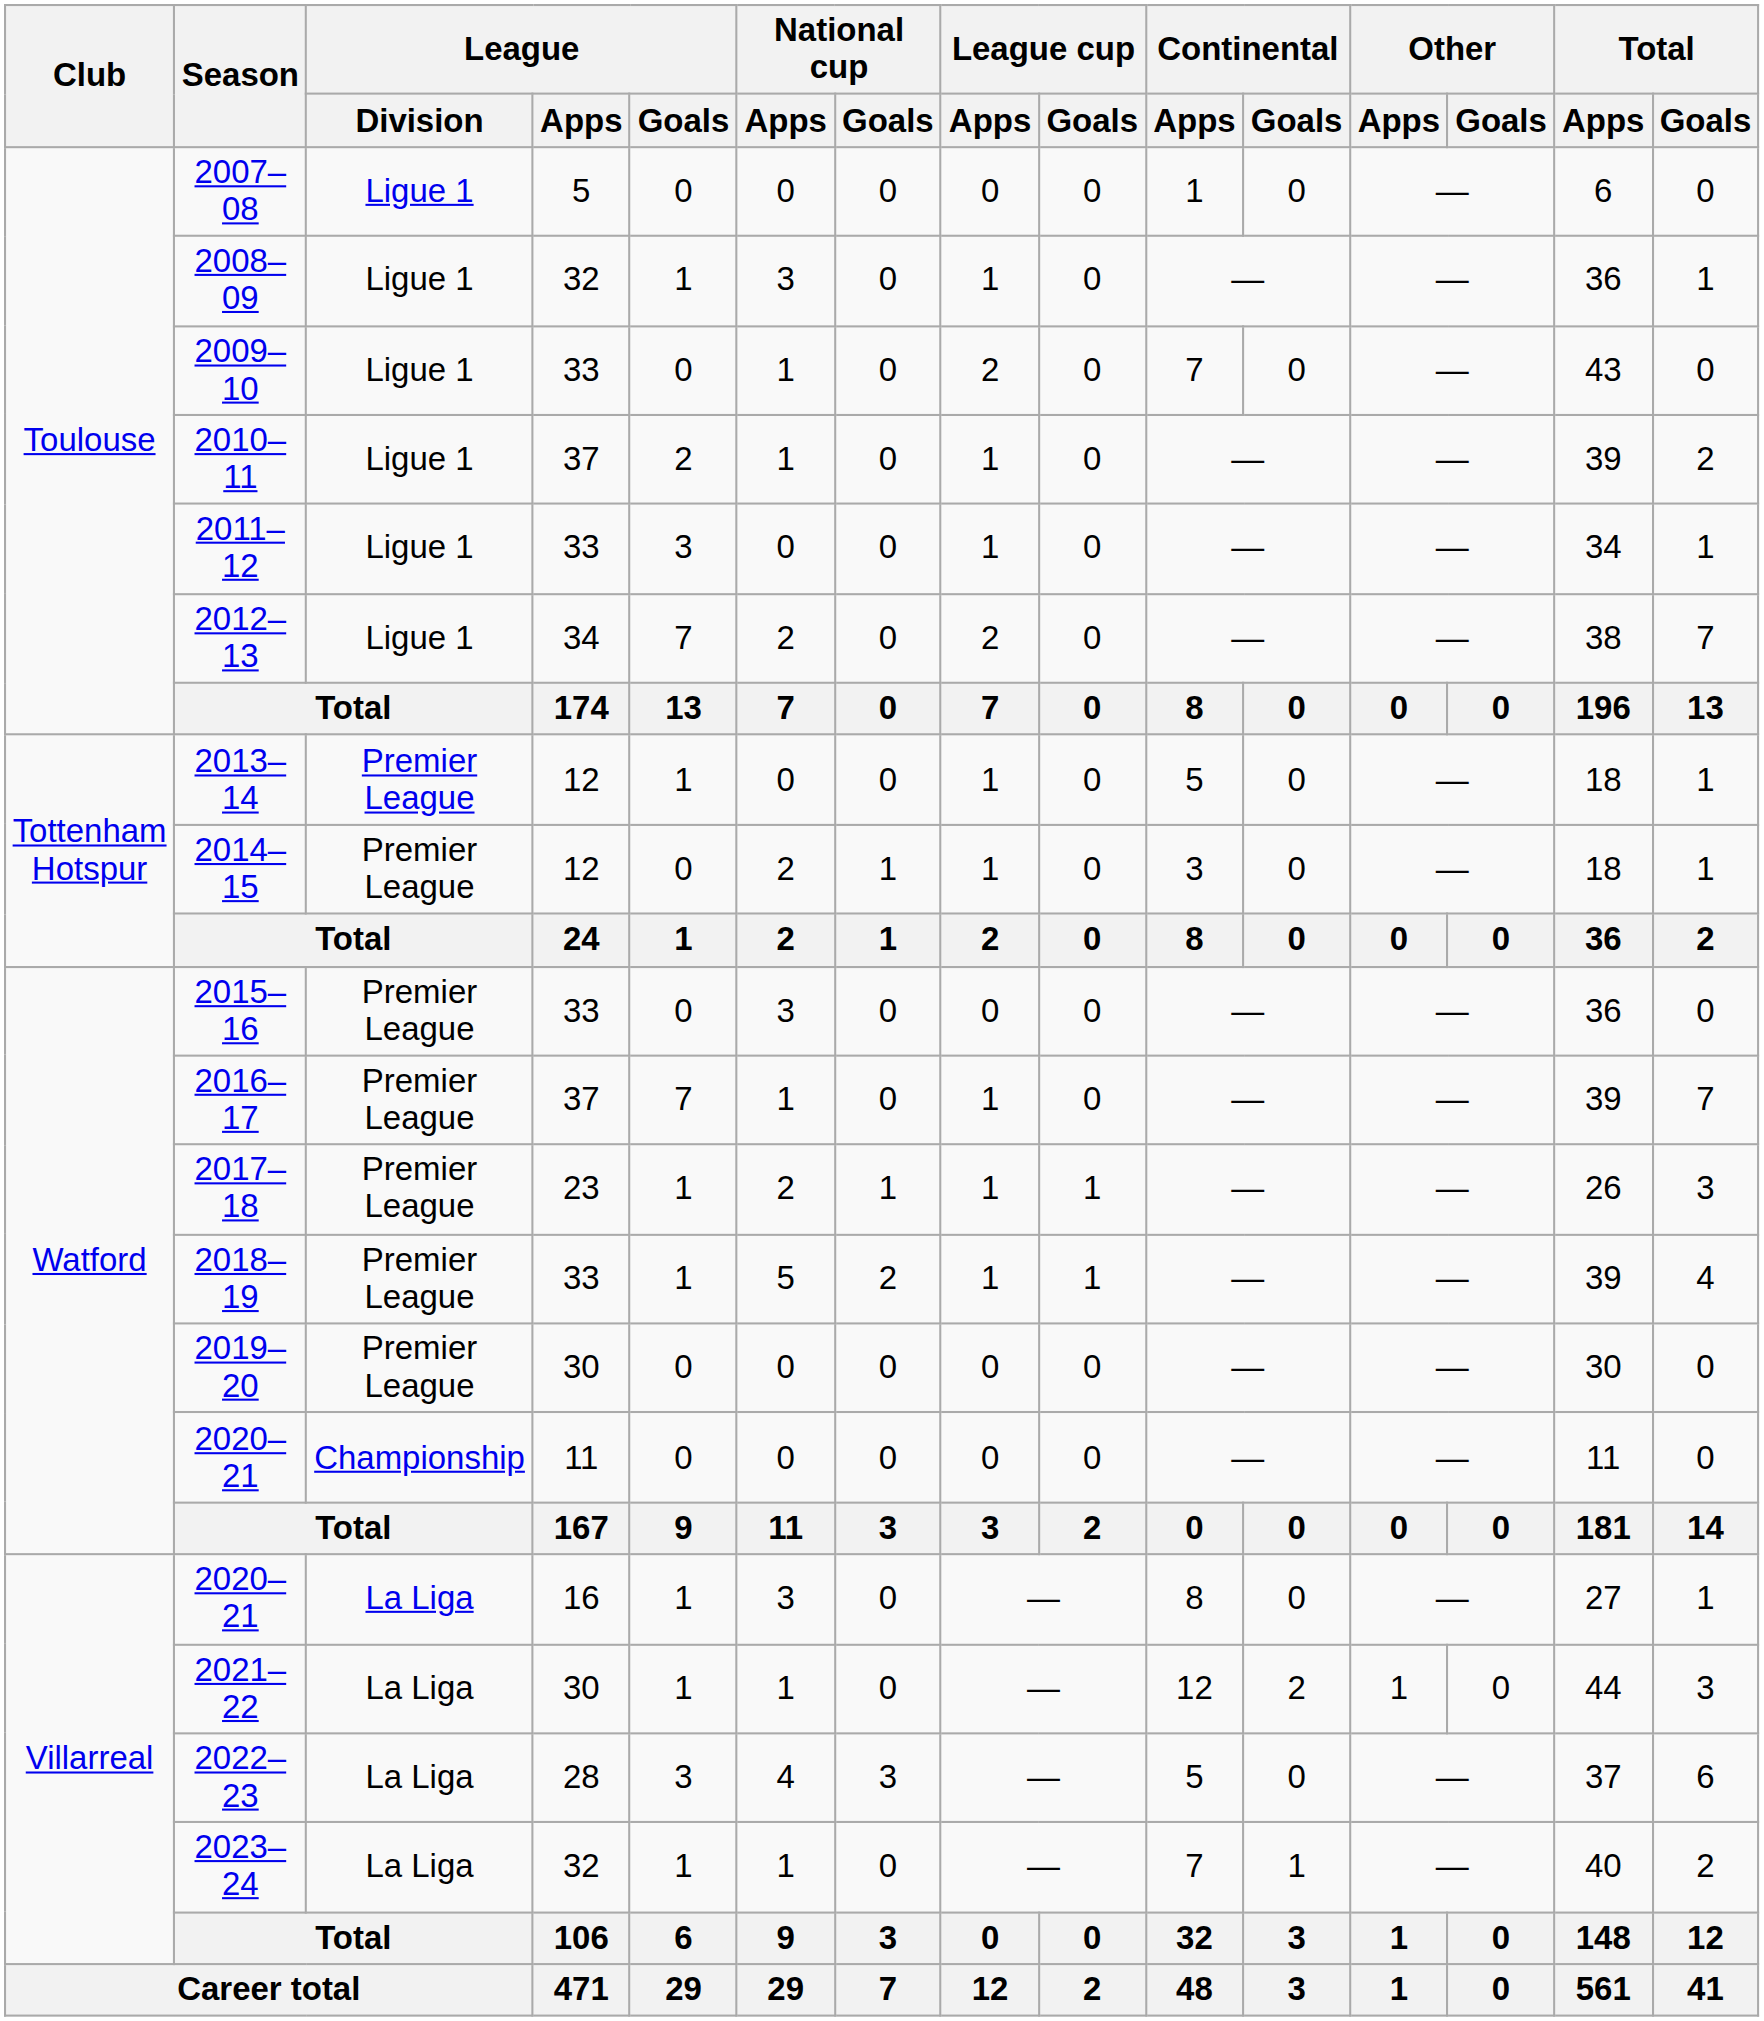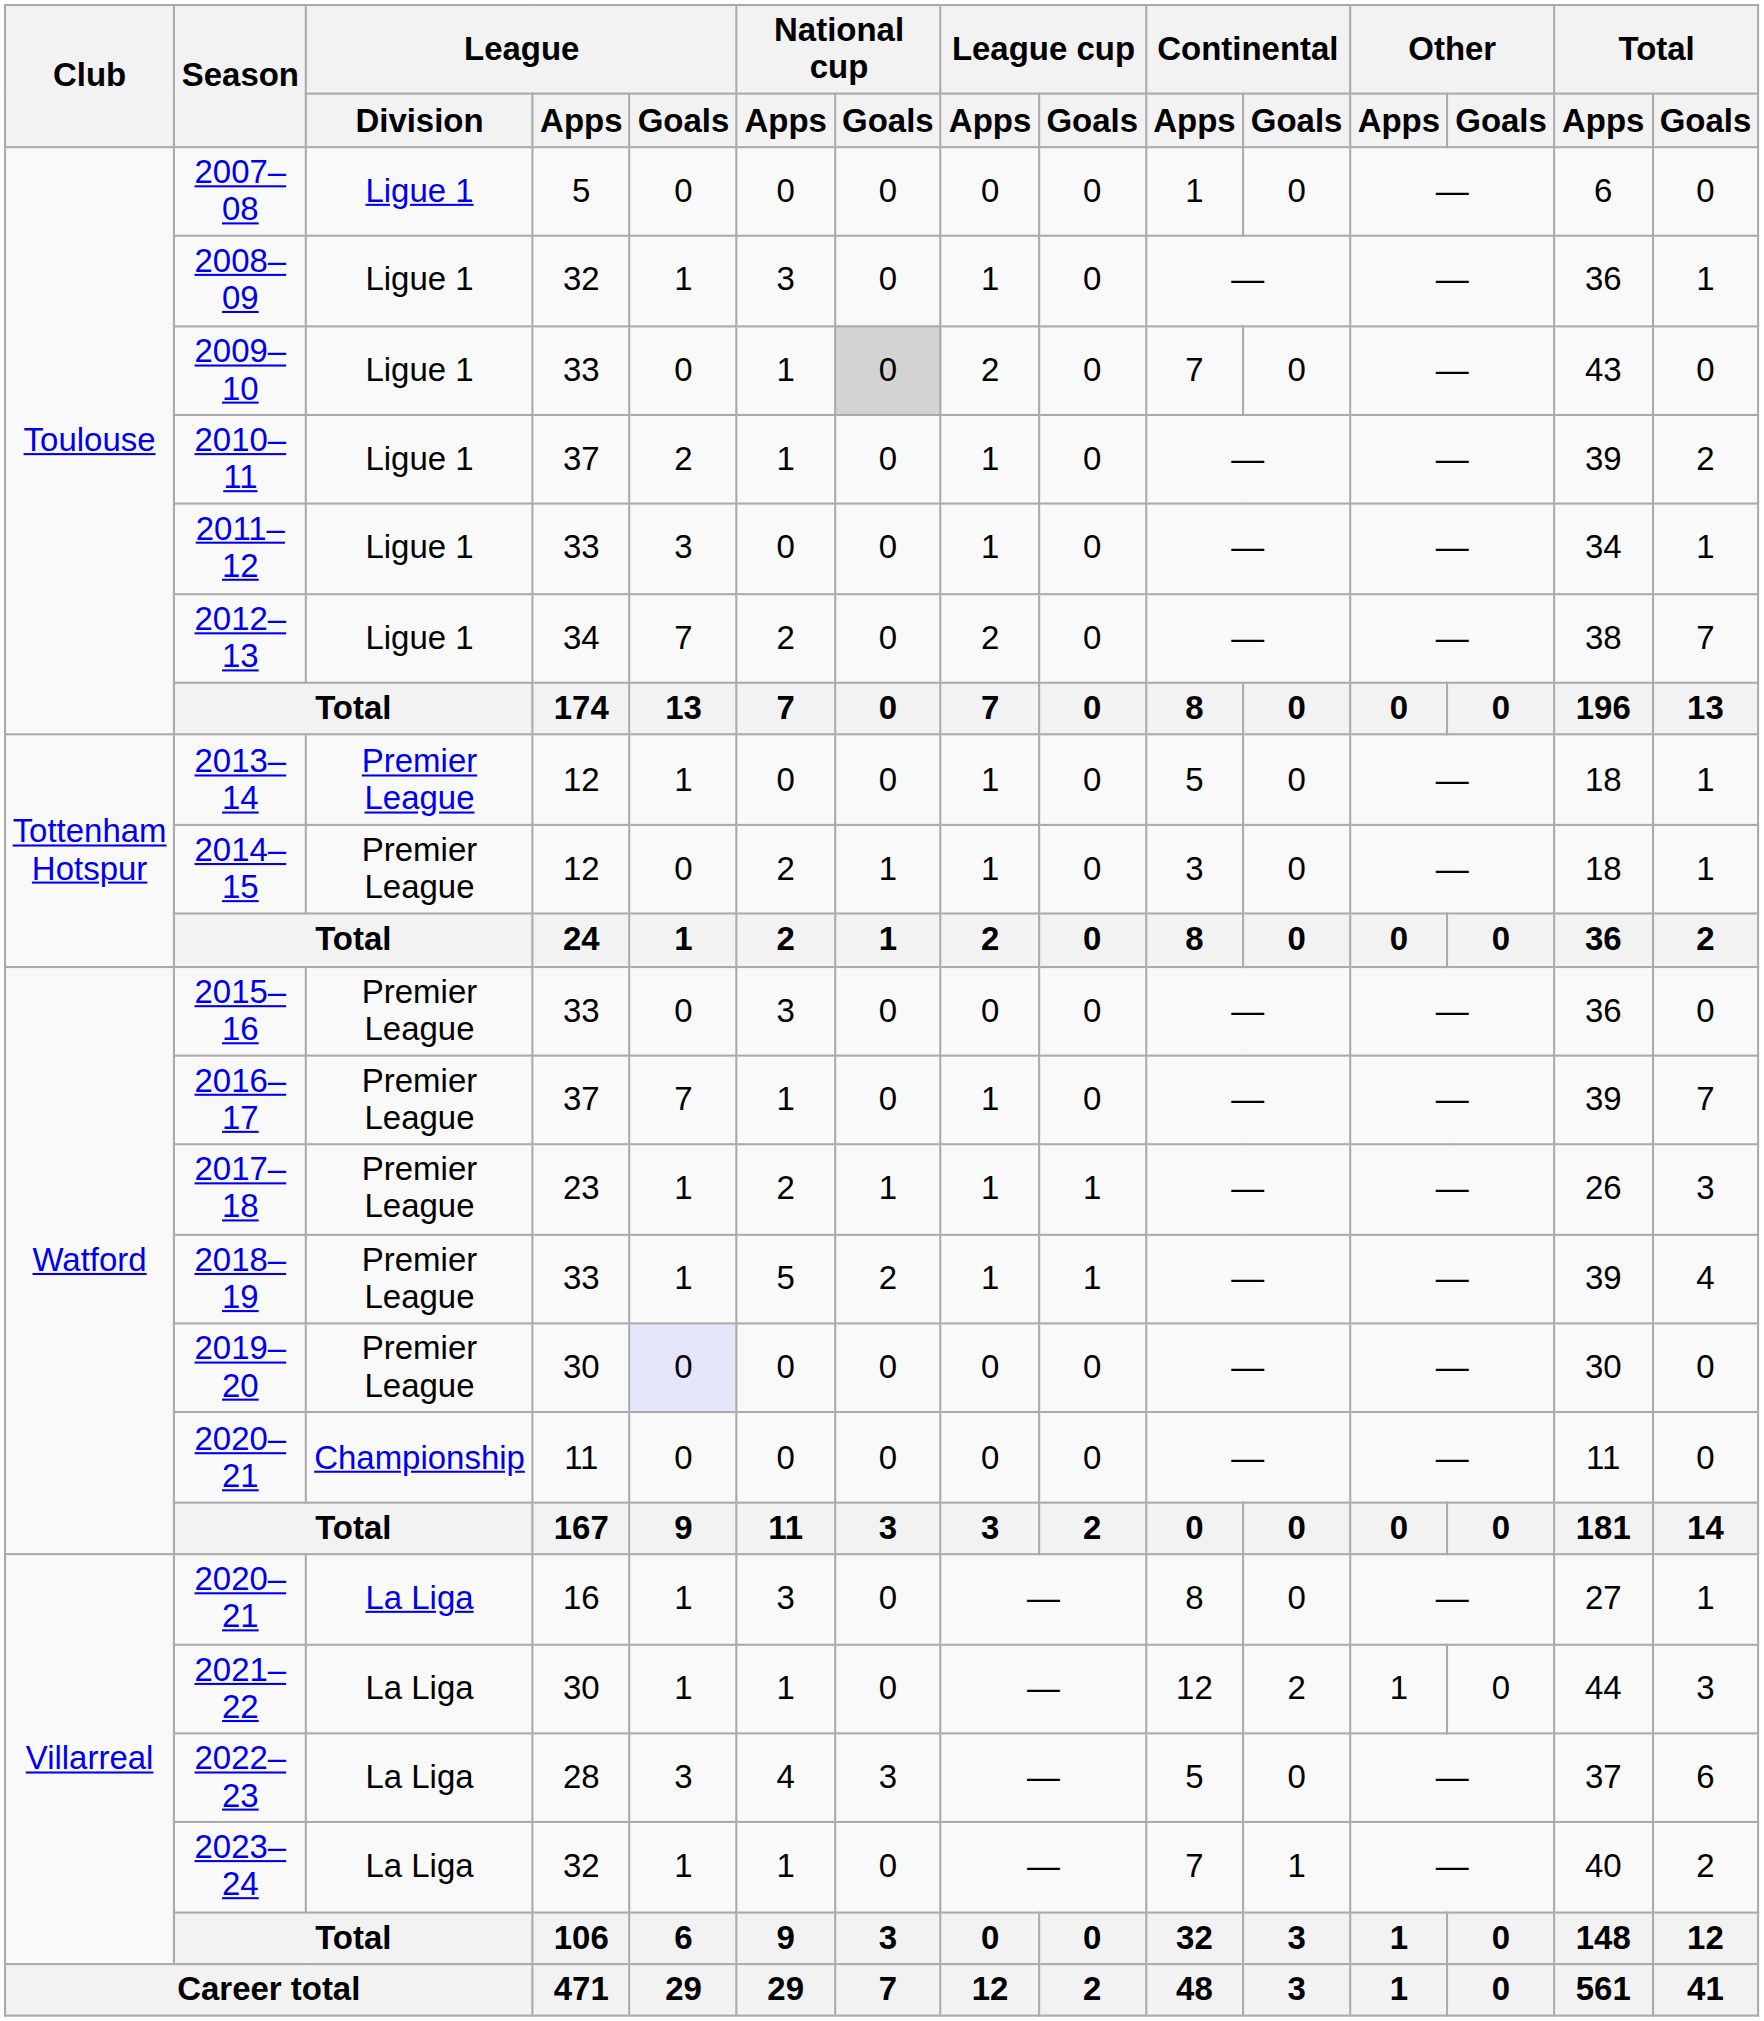2009–10 | National cup / Goals: no background -> lightgrey background
2019–20 | League / Goals: no background -> lavender background
